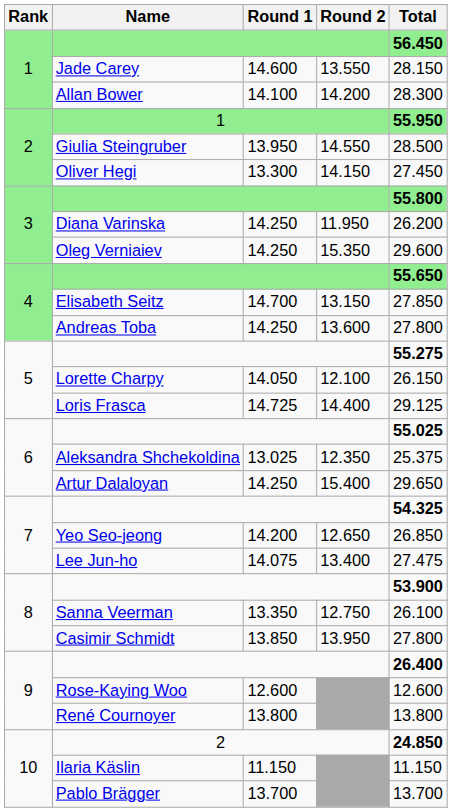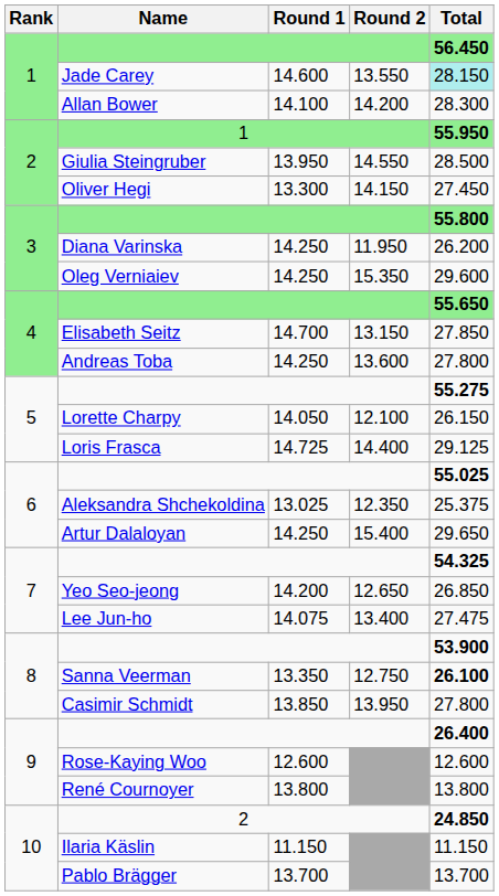Jade Carey | Total: no background -> paleturquoise background
Sanna Veerman | Total: normal -> bold
